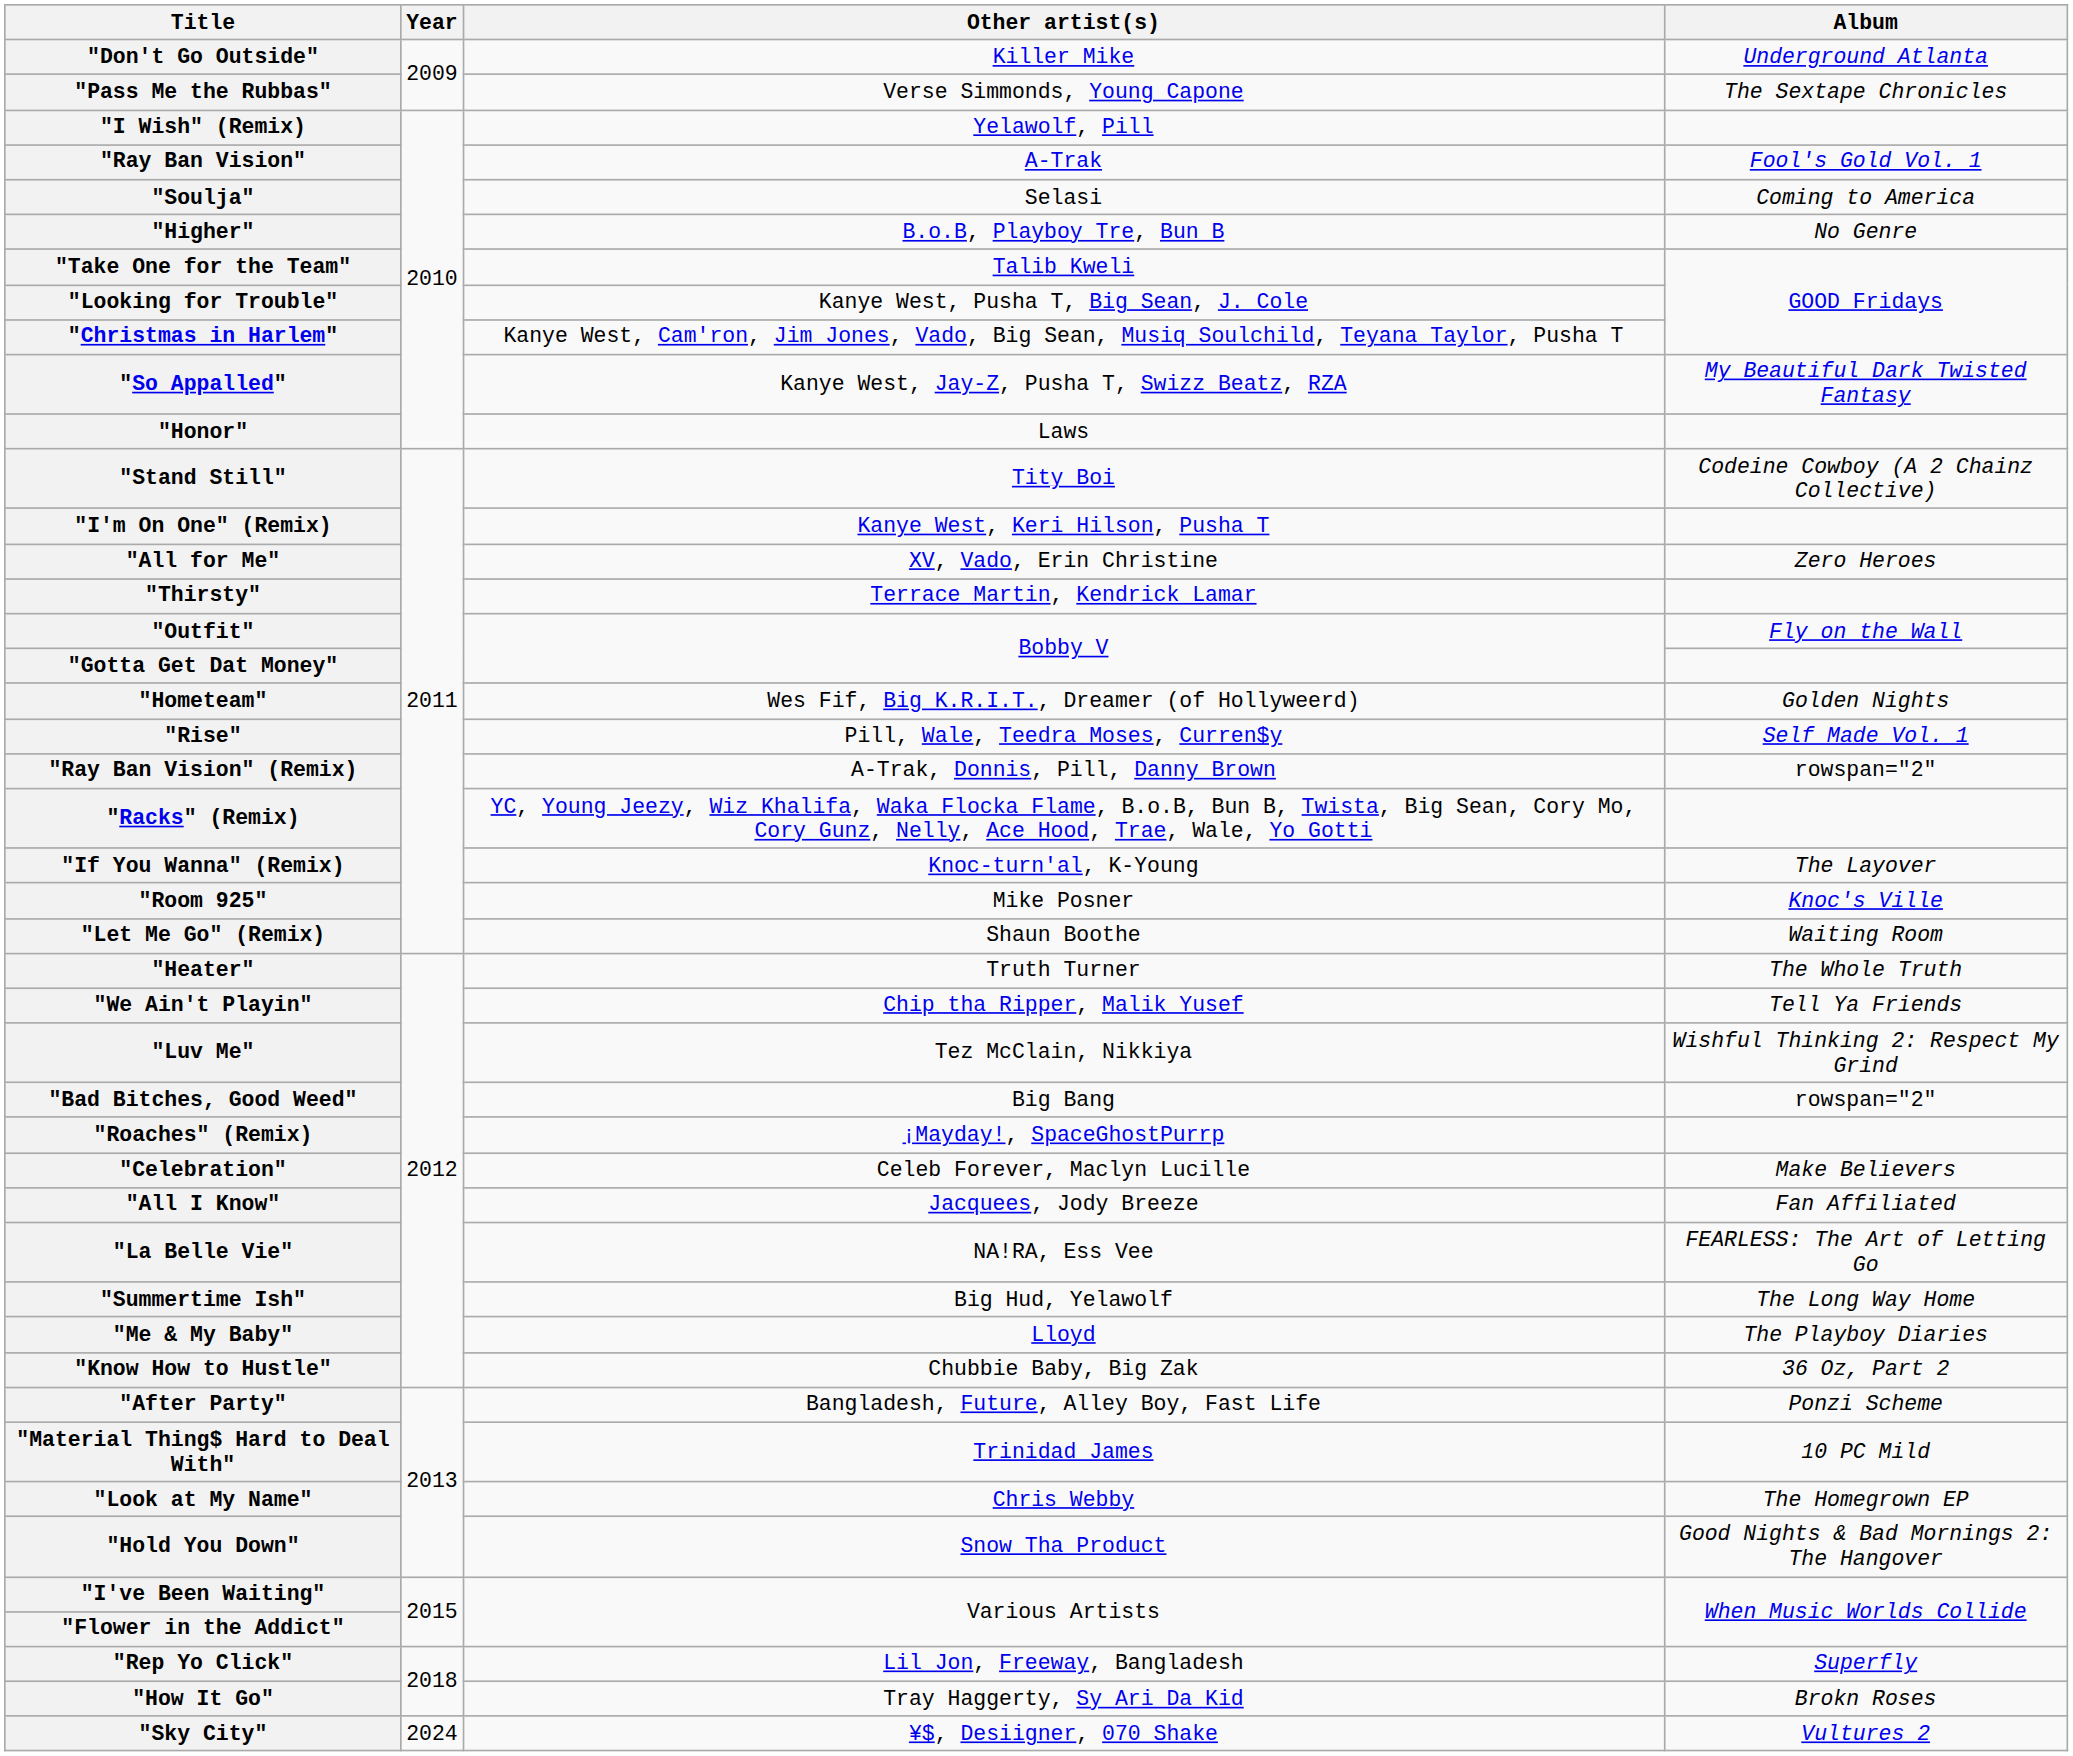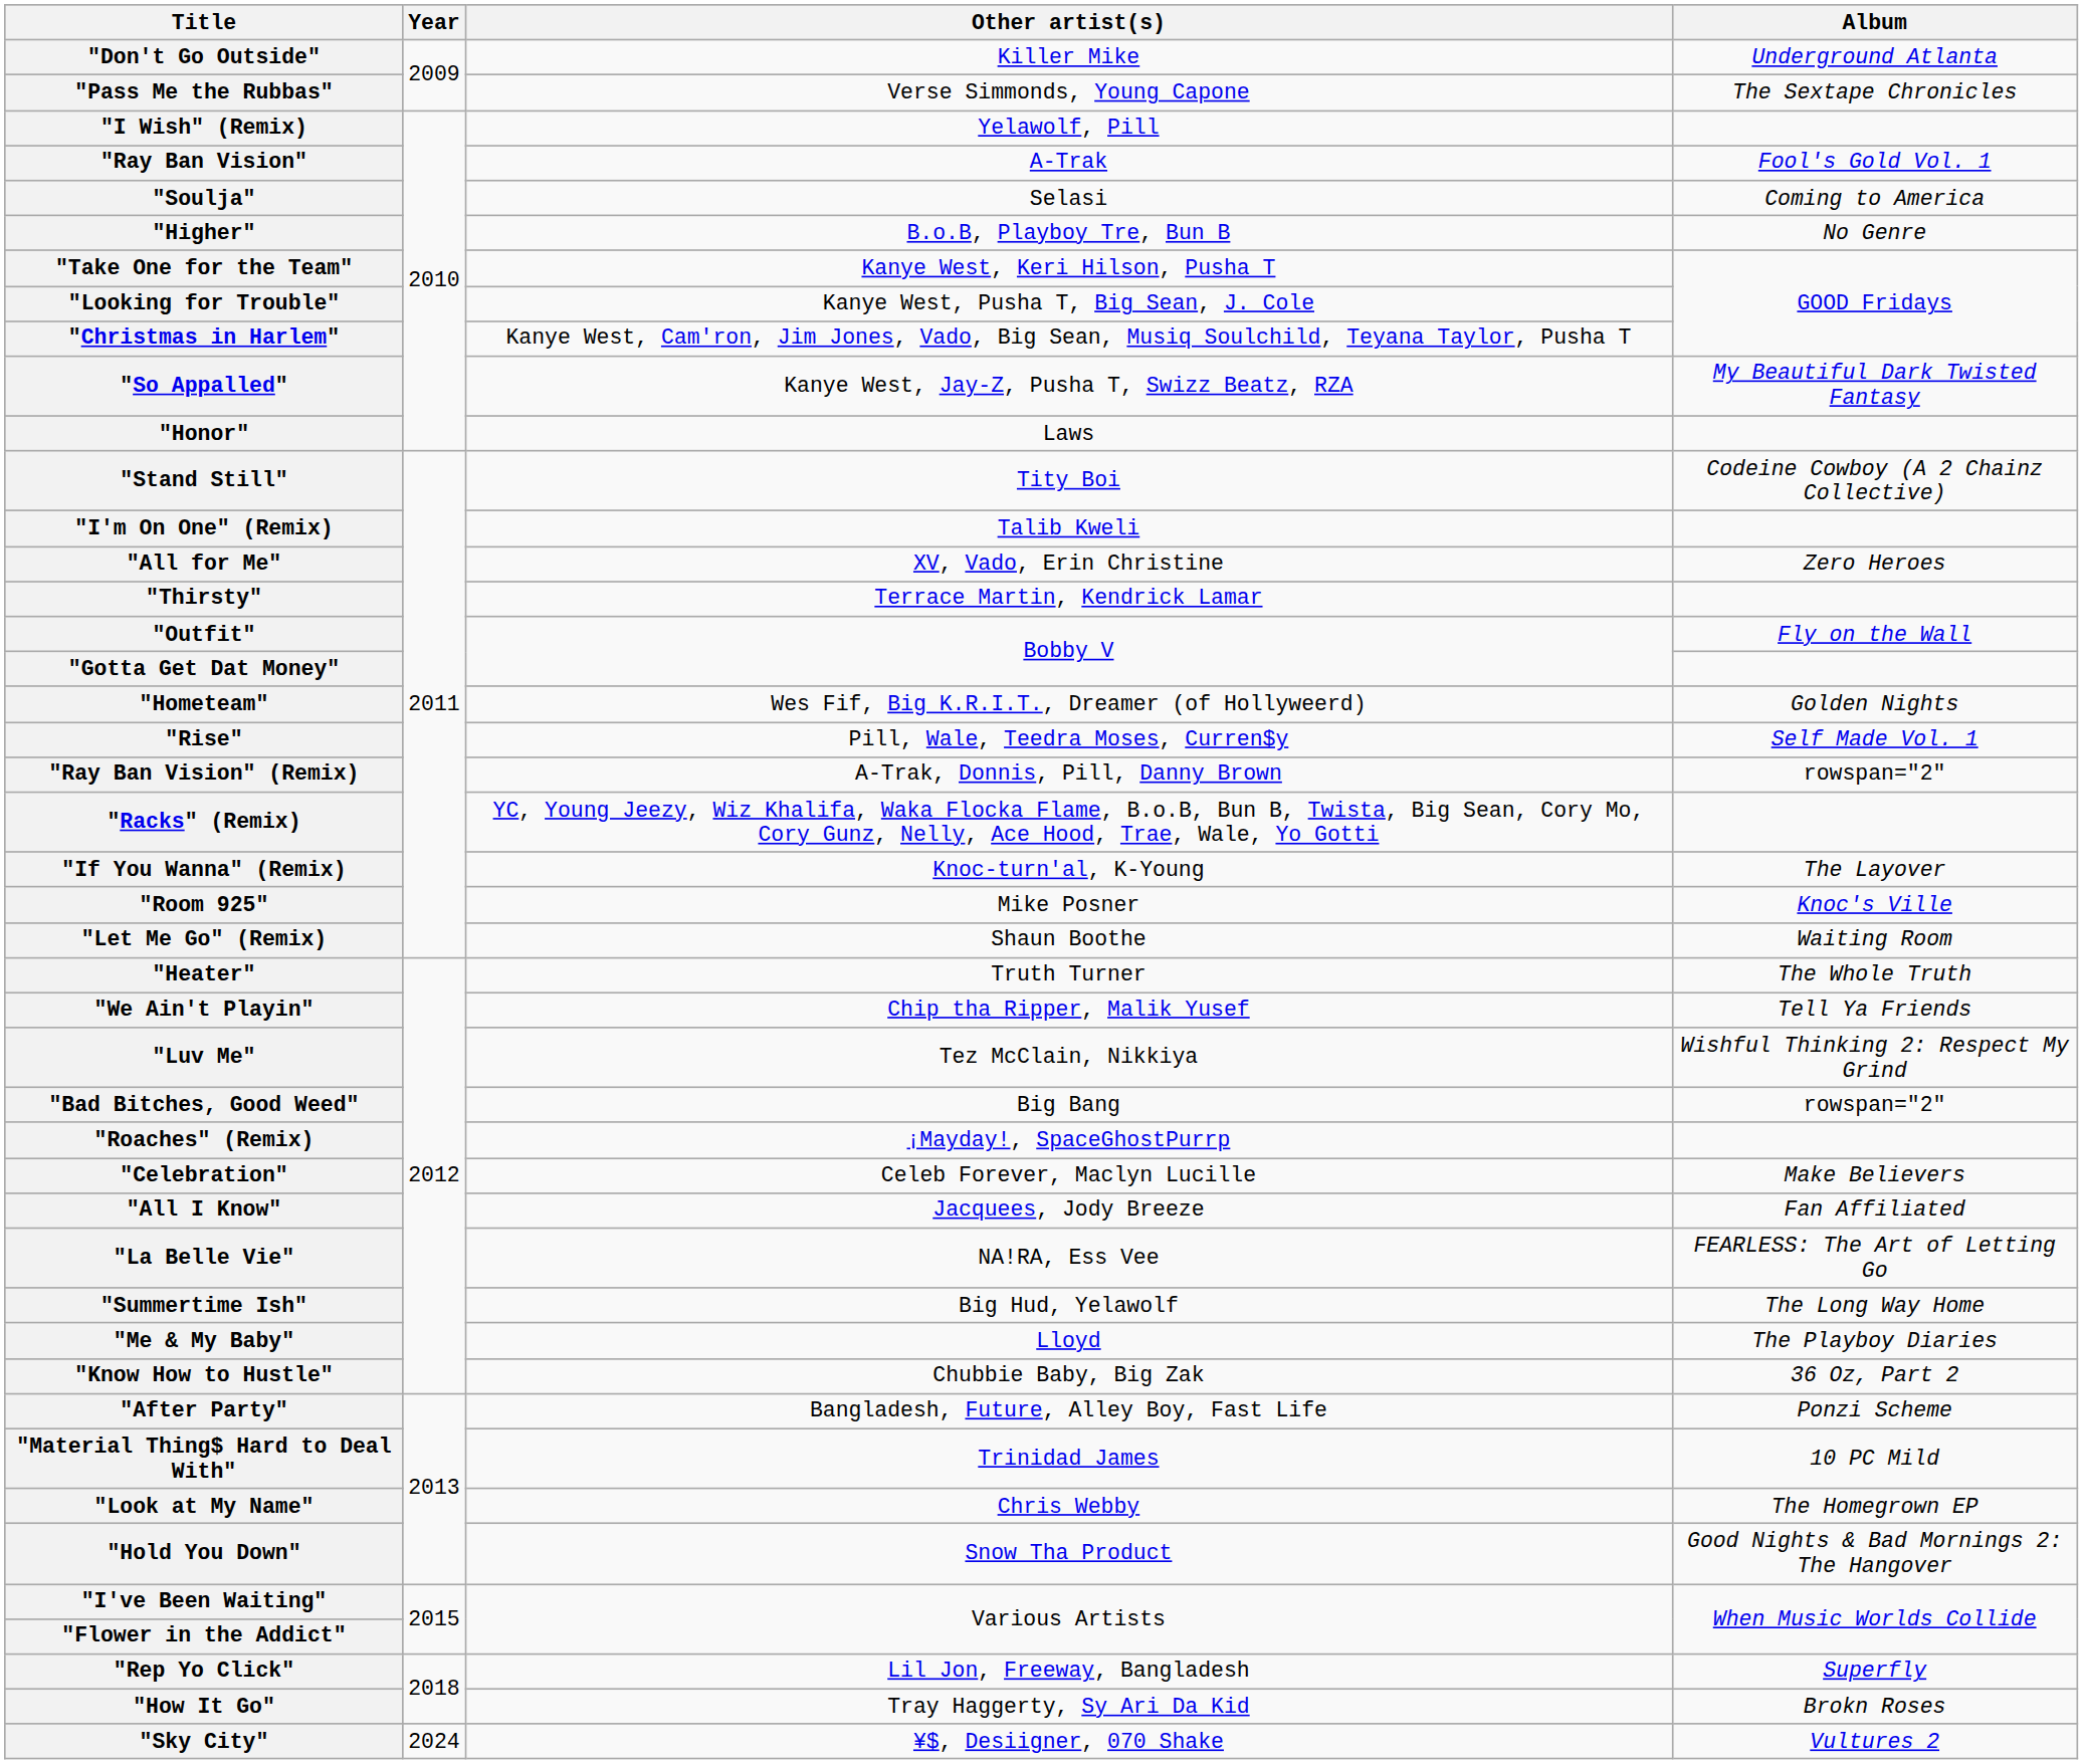"Take One for the Team" | Other artist(s): Talib Kweli -> Kanye West, Keri Hilson, Pusha T
"I'm On One" (Remix) | Other artist(s): Kanye West, Keri Hilson, Pusha T -> Talib Kweli
